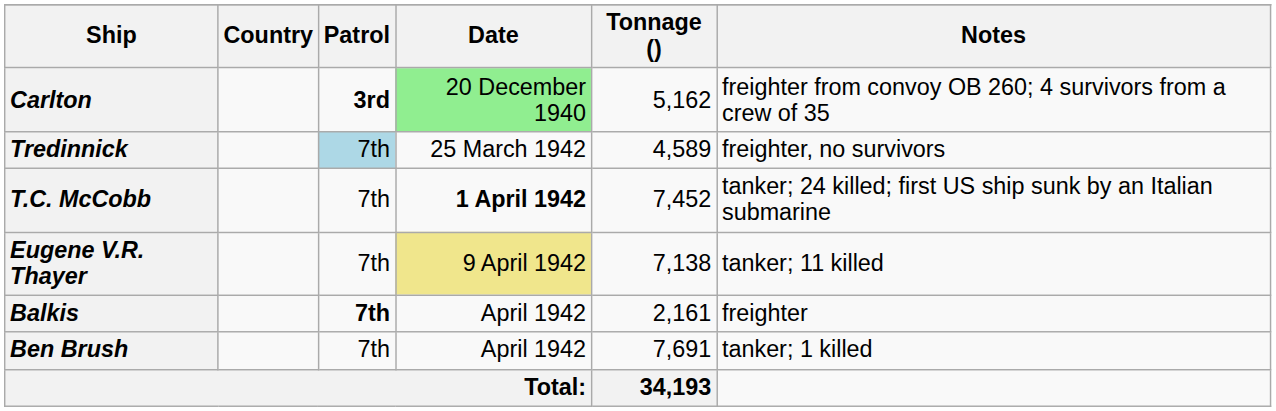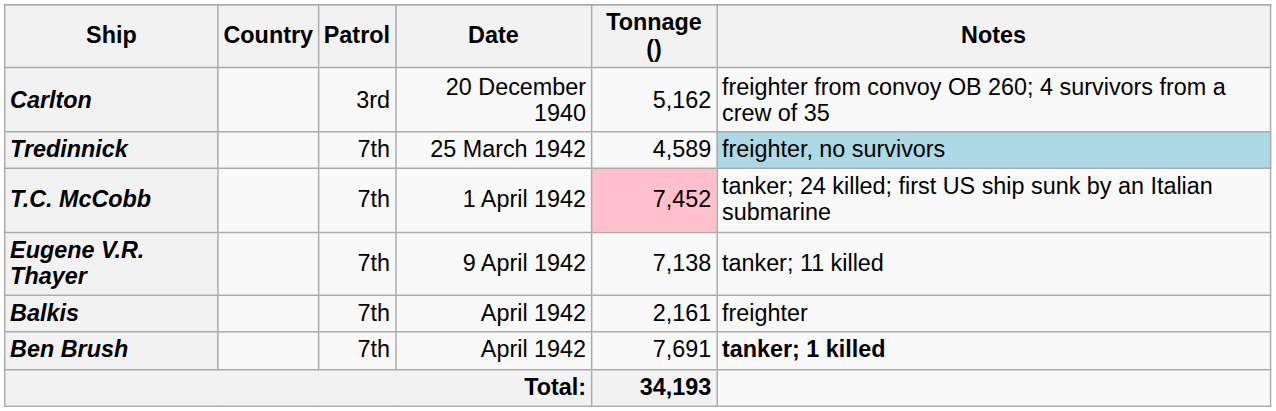Carlton | Patrol: bold -> normal
Carlton | Date: lightgreen background -> no background
Tredinnick | Patrol: lightblue background -> no background
Tredinnick | Notes: no background -> lightblue background
T.C. McCobb | Date: bold -> normal
T.C. McCobb | Tonnage (): no background -> pink background
Eugene V.R. Thayer | Date: khaki background -> no background
Balkis | Patrol: bold -> normal
Ben Brush | Notes: normal -> bold
